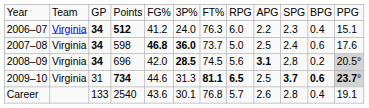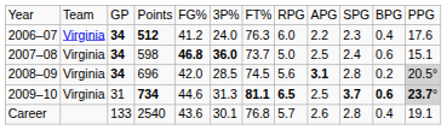2006–07 | column 12: 15.1 -> 17.6
2007–08 | column 12: 17.6 -> 15.1
2008–09 | column 6: bold -> normal
